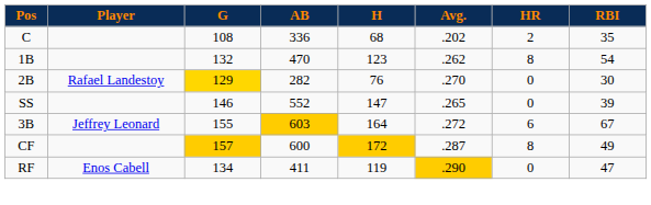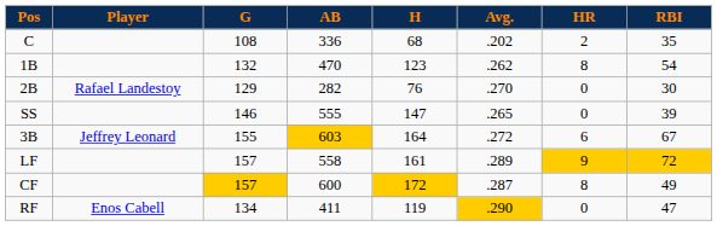2B | G: gold background -> no background
SS | AB: 552 -> 555
+ row: LF | 157 | 558 | 161 | .289 | 9 | 72
